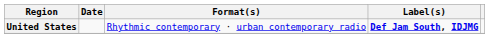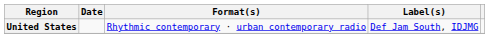United States | Label(s): bold -> normal
